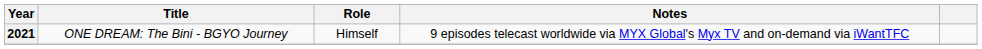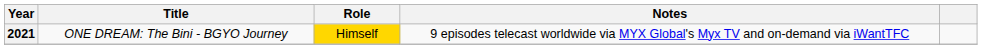2021 | Role: no background -> gold background
